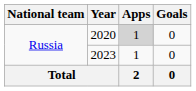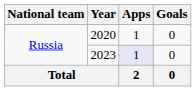2020 | Apps: lightgrey background -> no background
2023 | Apps: no background -> lavender background
